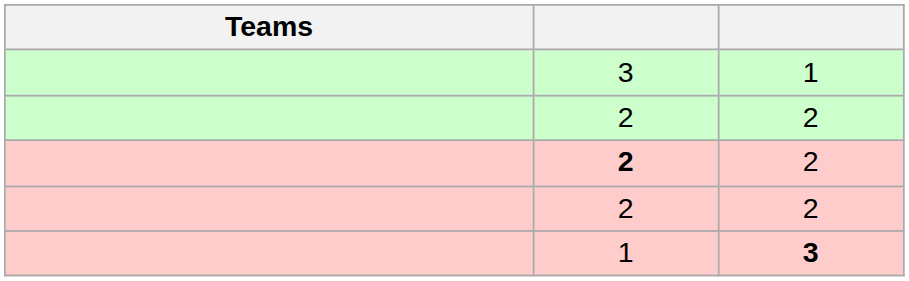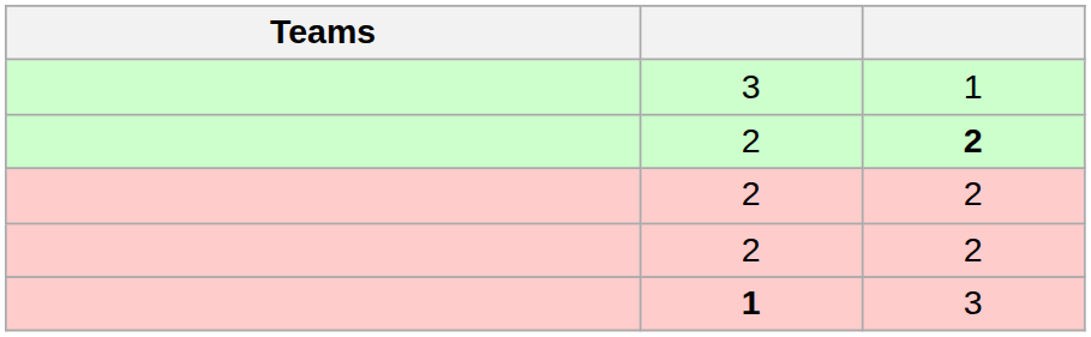row 3 | column 3: normal -> bold
row 4 | column 2: bold -> normal
row 6 | column 2: normal -> bold
row 6 | column 3: bold -> normal
